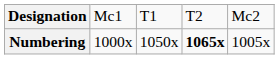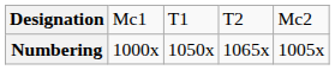Numbering | column 4: bold -> normal
